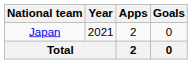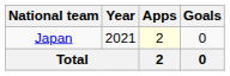Japan | Apps: no background -> lightyellow background
